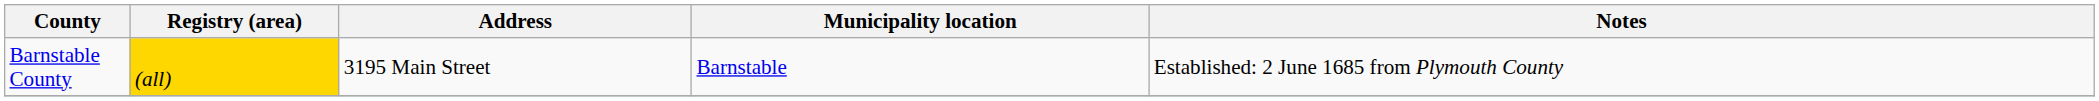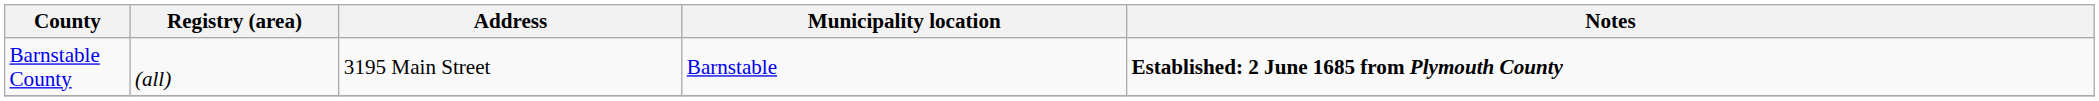row 2 | Registry (area): gold background -> no background
row 2 | Notes: normal -> bold
